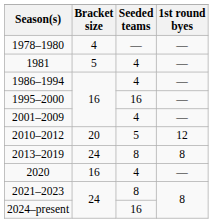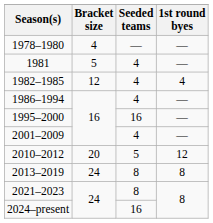+ row: 1982–1985 | 12 | 4 | 4
- row: 2020 | 16 | 4 | —
